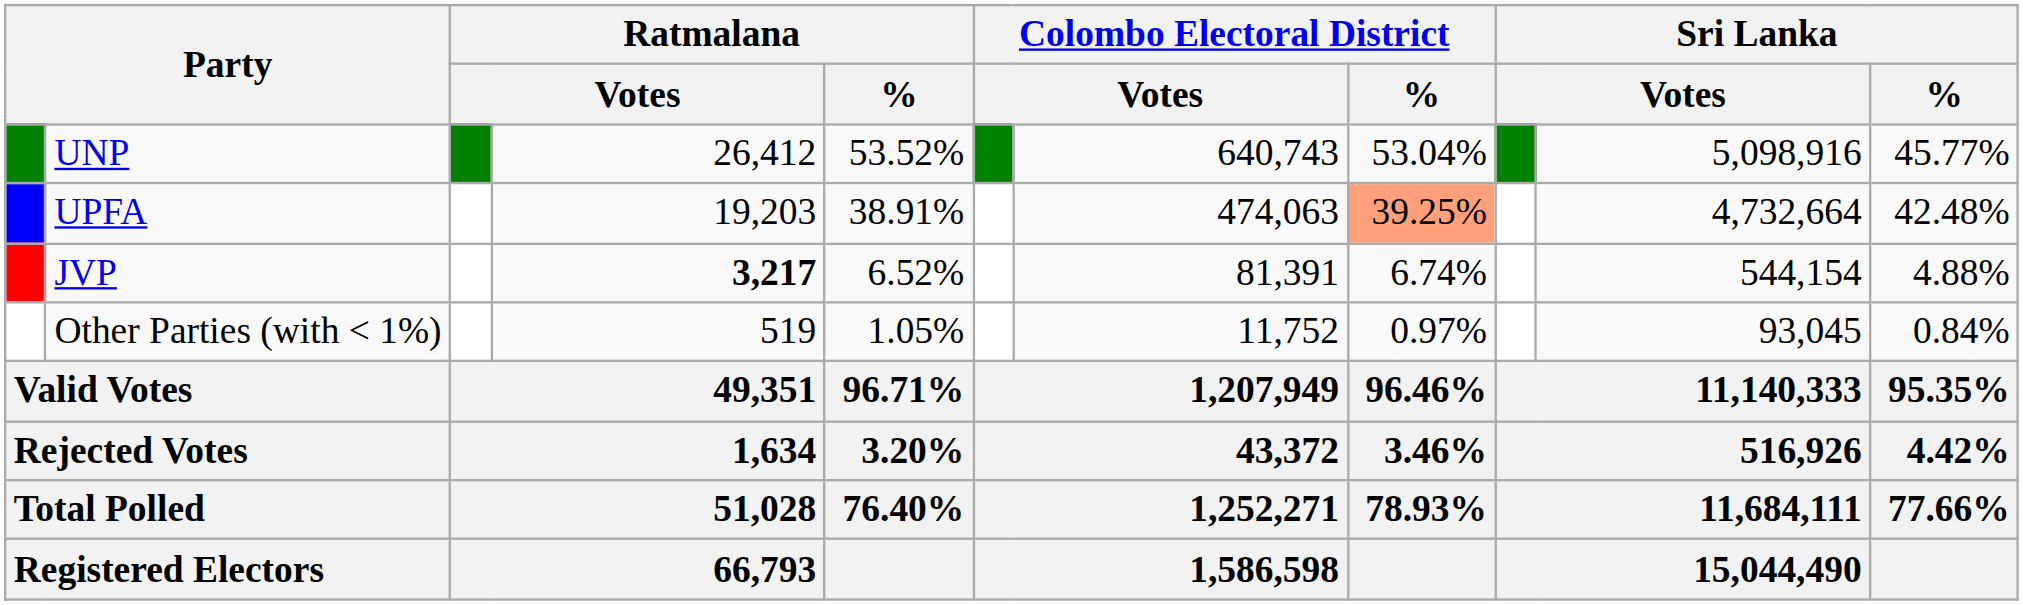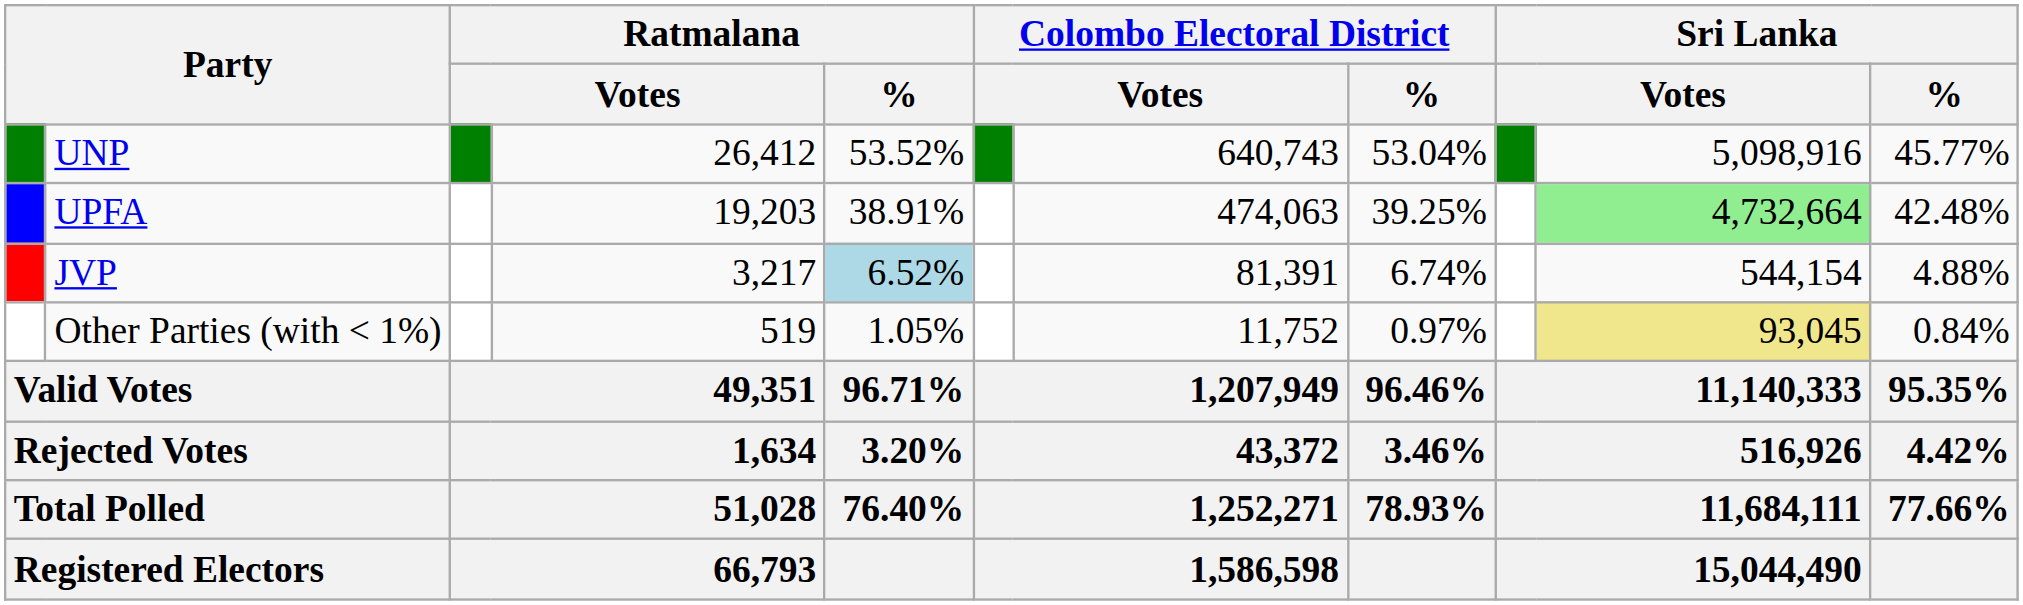UPFA | Colombo Electoral District / %: lightsalmon background -> no background
UPFA | column 10: no background -> lightgreen background
JVP | column 4: bold -> normal
JVP | Ratmalana / %: no background -> lightblue background
Other Parties (with < 1%) | column 10: no background -> khaki background
